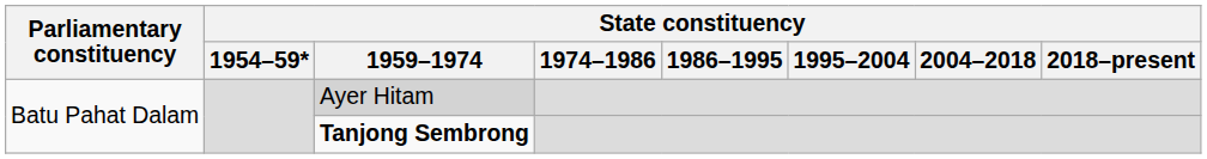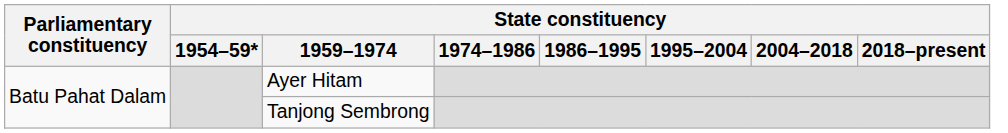Ayer Hitam | State constituency / 1959–1974: lightgrey background -> no background
Tanjong Sembrong | State constituency / 1959–1974: bold -> normal
